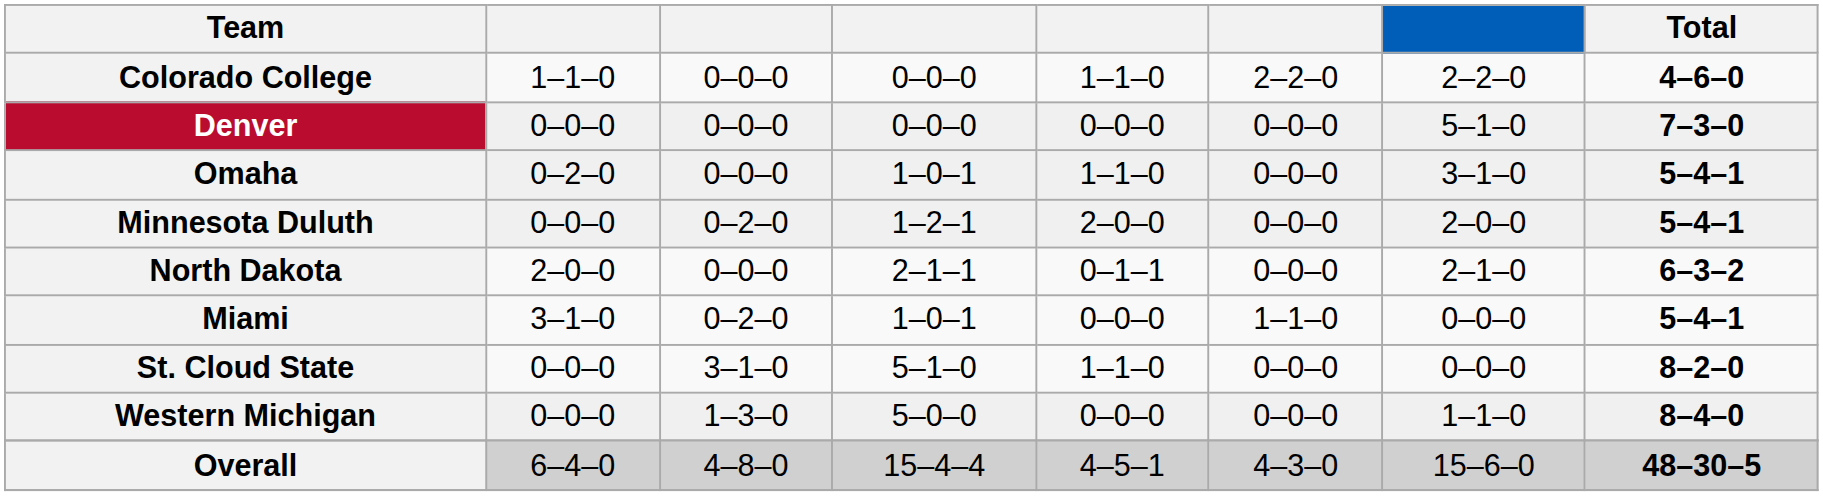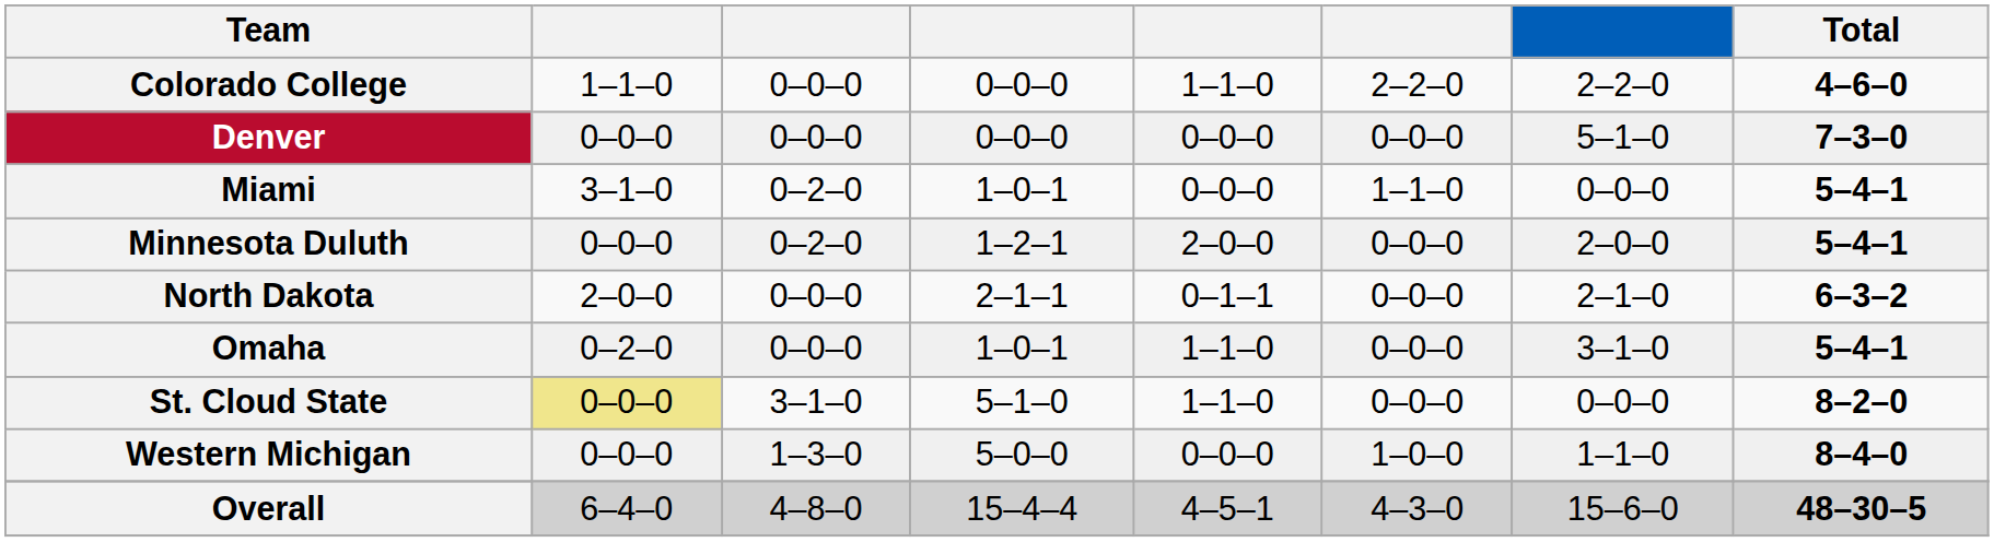rows swapped: Miami <-> Omaha
St. Cloud State | column 2: no background -> khaki background
Western Michigan | column 6: 0–0–0 -> 1–0–0
